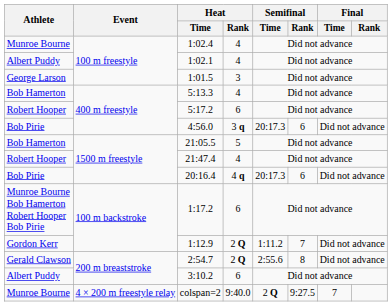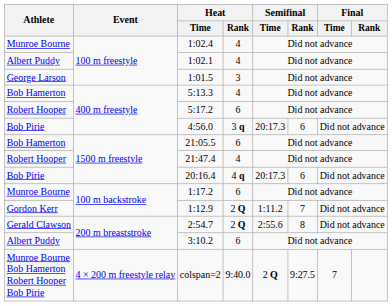21:05.5 | Heat / Rank: 5 -> 6
1:17.2 | Athlete: Munroe Bourne Bob Hamerton Robert Hooper Bob Pirie -> Munroe Bourne
colspan=2 | Athlete: Munroe Bourne -> Munroe Bourne Bob Hamerton Robert Hooper Bob Pirie
